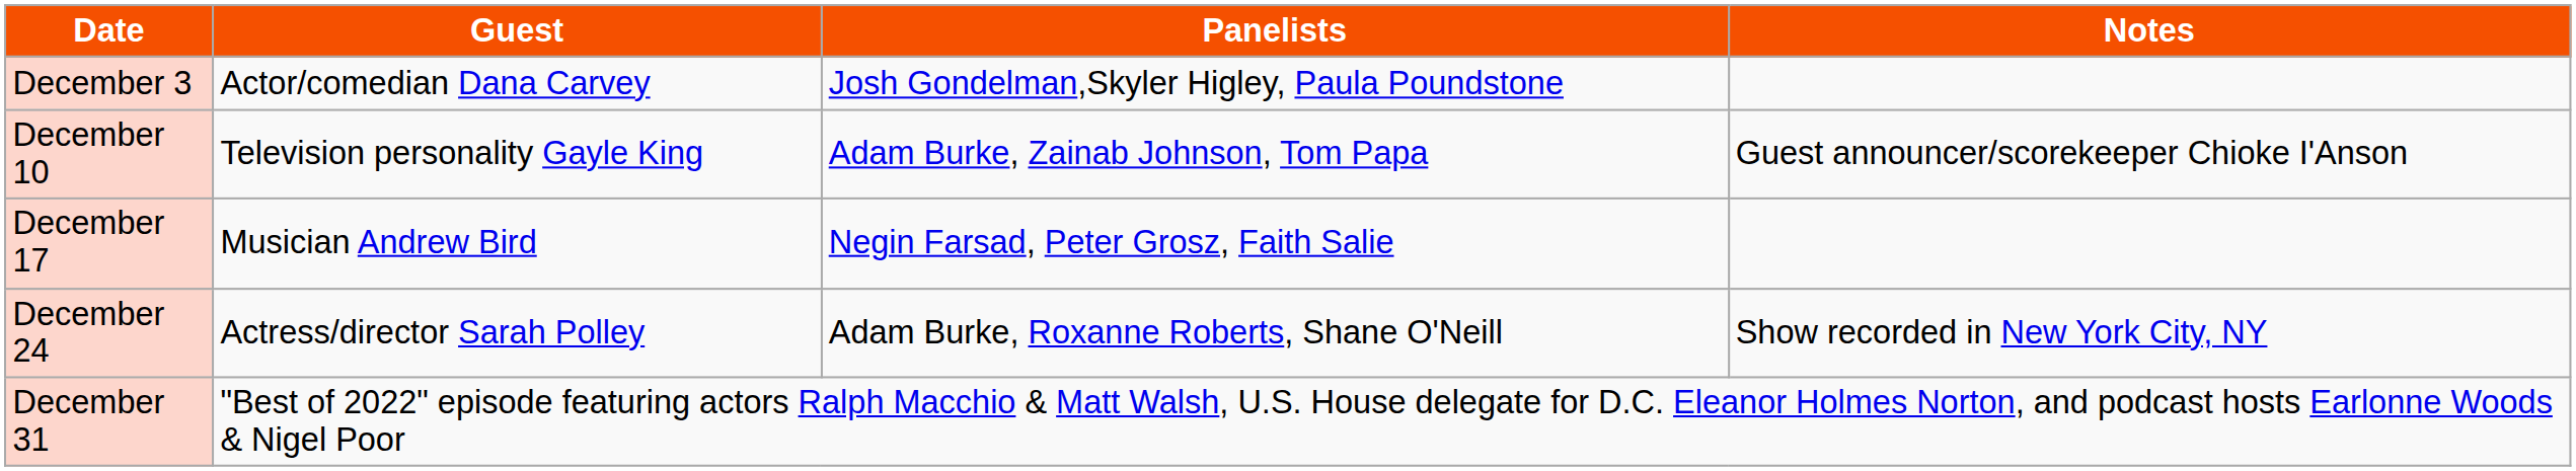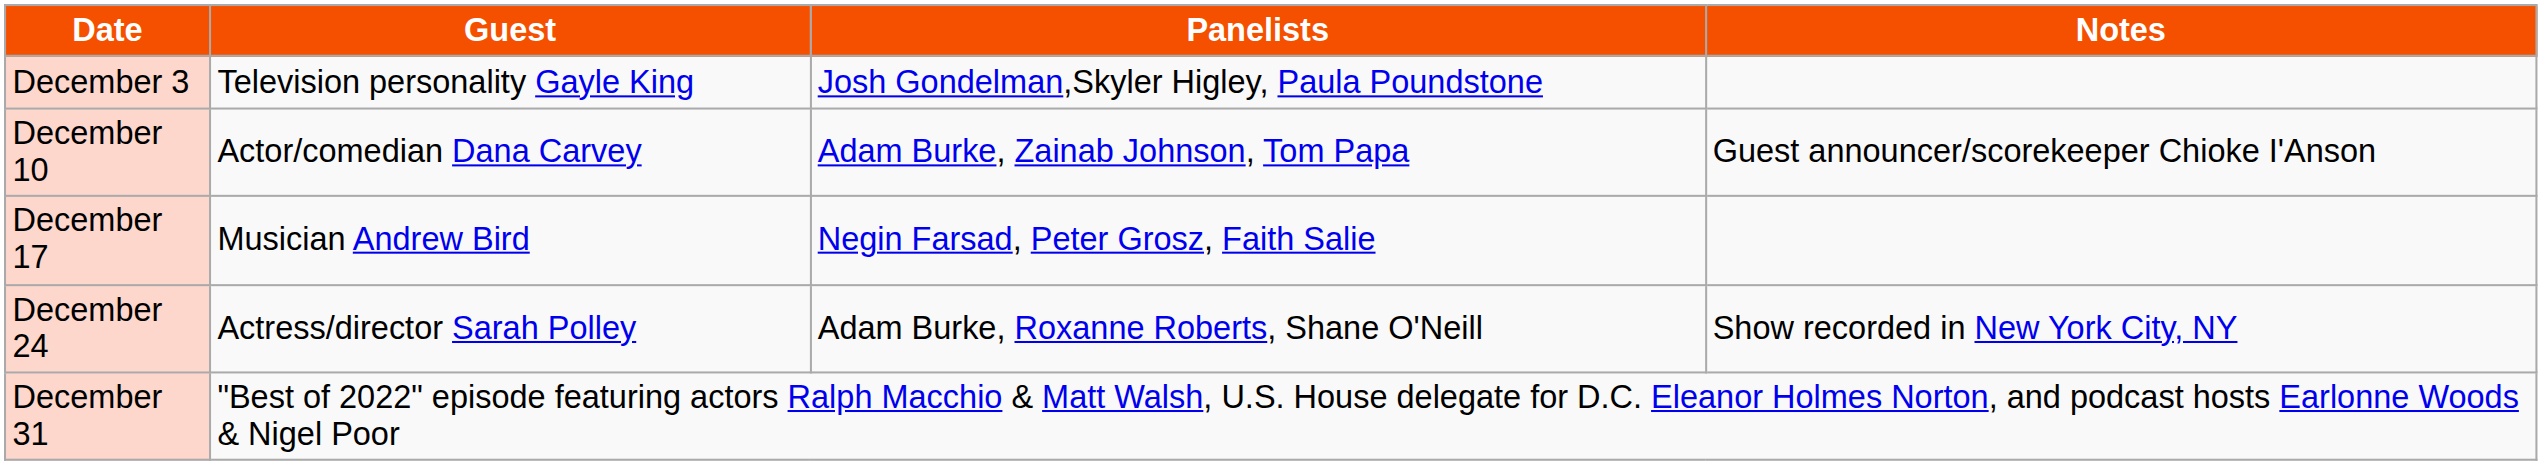December 3 | Guest: Actor/comedian Dana Carvey -> Television personality Gayle King
December 10 | Guest: Television personality Gayle King -> Actor/comedian Dana Carvey
